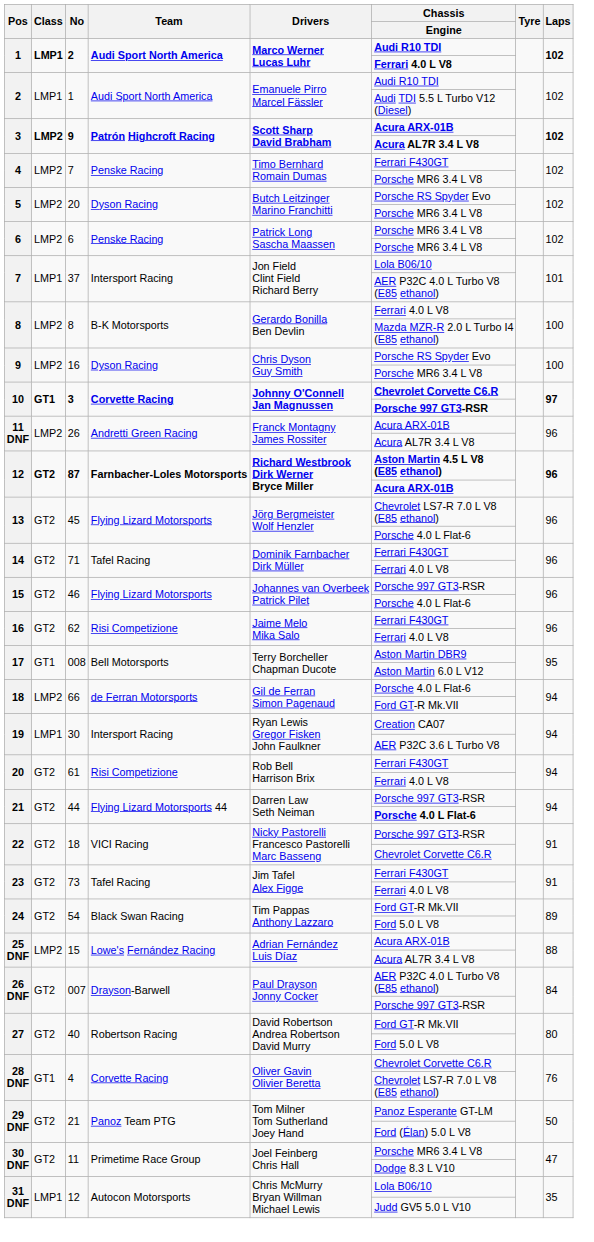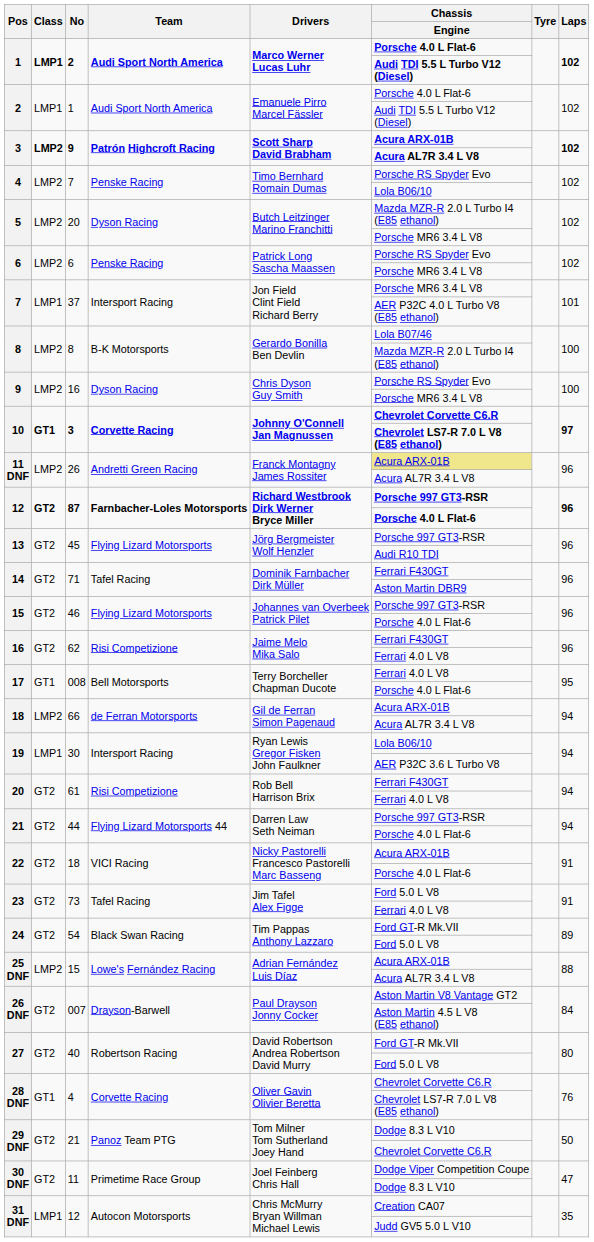row 3 | Chassis / Engine: Audi R10 TDI -> Porsche 4.0 L Flat-6
row 4 | Chassis / Engine: Ferrari 4.0 L V8 -> Audi TDI 5.5 L Turbo V12 (Diesel)
row 5 | Chassis / Engine: Audi R10 TDI -> Porsche 4.0 L Flat-6
row 9 | Chassis / Engine: Ferrari F430GT -> Porsche RS Spyder Evo
row 10 | Chassis / Engine: Porsche MR6 3.4 L V8 -> Lola B06/10
row 11 | Chassis / Engine: Porsche RS Spyder Evo -> Mazda MZR-R 2.0 L Turbo I4 (E85 ethanol)
row 13 | Chassis / Engine: Porsche MR6 3.4 L V8 -> Porsche RS Spyder Evo
row 15 | Chassis / Engine: Lola B06/10 -> Porsche MR6 3.4 L V8
row 17 | Chassis / Engine: Ferrari 4.0 L V8 -> Lola B07/46
row 22 | Chassis / Engine: Porsche 997 GT3-RSR -> Chevrolet LS7-R 7.0 L V8 (E85 ethanol)
row 23 | Chassis / Engine: no background -> khaki background
row 25 | Chassis / Engine: Aston Martin 4.5 L V8 (E85 ethanol) -> Porsche 997 GT3-RSR
row 26 | Chassis / Engine: Acura ARX-01B -> Porsche 4.0 L Flat-6
row 27 | Chassis / Engine: Chevrolet LS7-R 7.0 L V8 (E85 ethanol) -> Porsche 997 GT3-RSR
row 28 | Chassis / Engine: Porsche 4.0 L Flat-6 -> Audi R10 TDI
row 30 | Chassis / Engine: Ferrari 4.0 L V8 -> Aston Martin DBR9
row 35 | Chassis / Engine: Aston Martin DBR9 -> Ferrari 4.0 L V8
row 36 | Chassis / Engine: Aston Martin 6.0 L V12 -> Porsche 4.0 L Flat-6
row 37 | Chassis / Engine: Porsche 4.0 L Flat-6 -> Acura ARX-01B
row 38 | Chassis / Engine: Ford GT-R Mk.VII -> Acura AL7R 3.4 L V8
row 39 | Chassis / Engine: Creation CA07 -> Lola B06/10
row 44 | Chassis / Engine: bold -> normal
row 45 | Chassis / Engine: Porsche 997 GT3-RSR -> Acura ARX-01B
row 46 | Chassis / Engine: Chevrolet Corvette C6.R -> Porsche 4.0 L Flat-6
row 47 | Chassis / Engine: Ferrari F430GT -> Ford 5.0 L V8
row 53 | Chassis / Engine: AER P32C 4.0 L Turbo V8 (E85 ethanol) -> Aston Martin V8 Vantage GT2
row 54 | Chassis / Engine: Porsche 997 GT3-RSR -> Aston Martin 4.5 L V8 (E85 ethanol)
row 59 | Chassis / Engine: Panoz Esperante GT-LM -> Dodge 8.3 L V10
row 60 | Chassis / Engine: Ford (Élan) 5.0 L V8 -> Chevrolet Corvette C6.R
row 61 | Chassis / Engine: Porsche MR6 3.4 L V8 -> Dodge Viper Competition Coupe
row 63 | Chassis / Engine: Lola B06/10 -> Creation CA07
